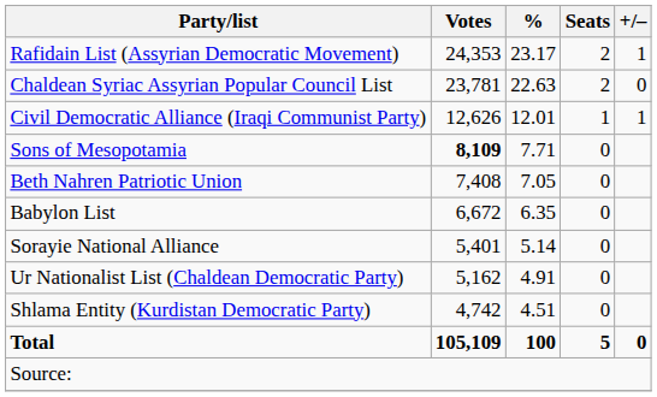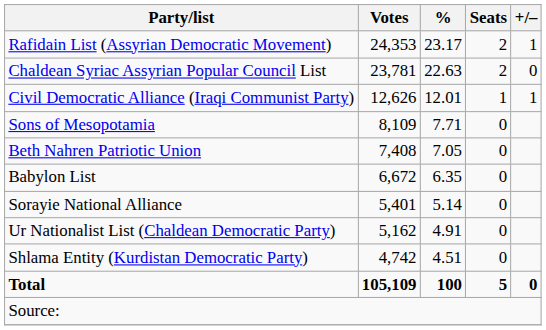Sons of Mesopotamia | Votes: bold -> normal
